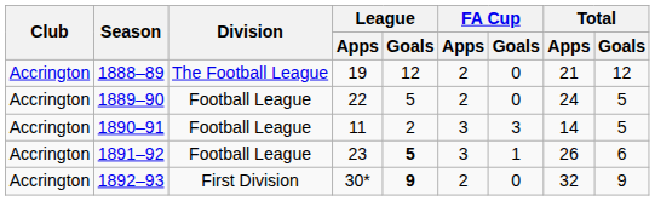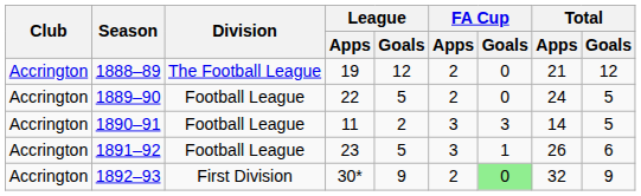1891–92 | League / Goals: bold -> normal
1892–93 | League / Goals: bold -> normal
1892–93 | FA Cup / Goals: no background -> lightgreen background
